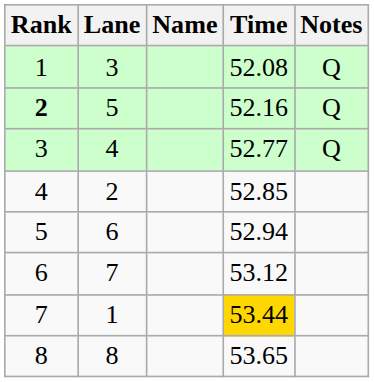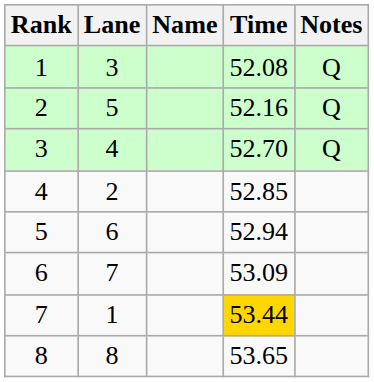row 3 | Rank: bold -> normal
row 4 | Time: 52.77 -> 52.70
row 7 | Time: 53.12 -> 53.09
